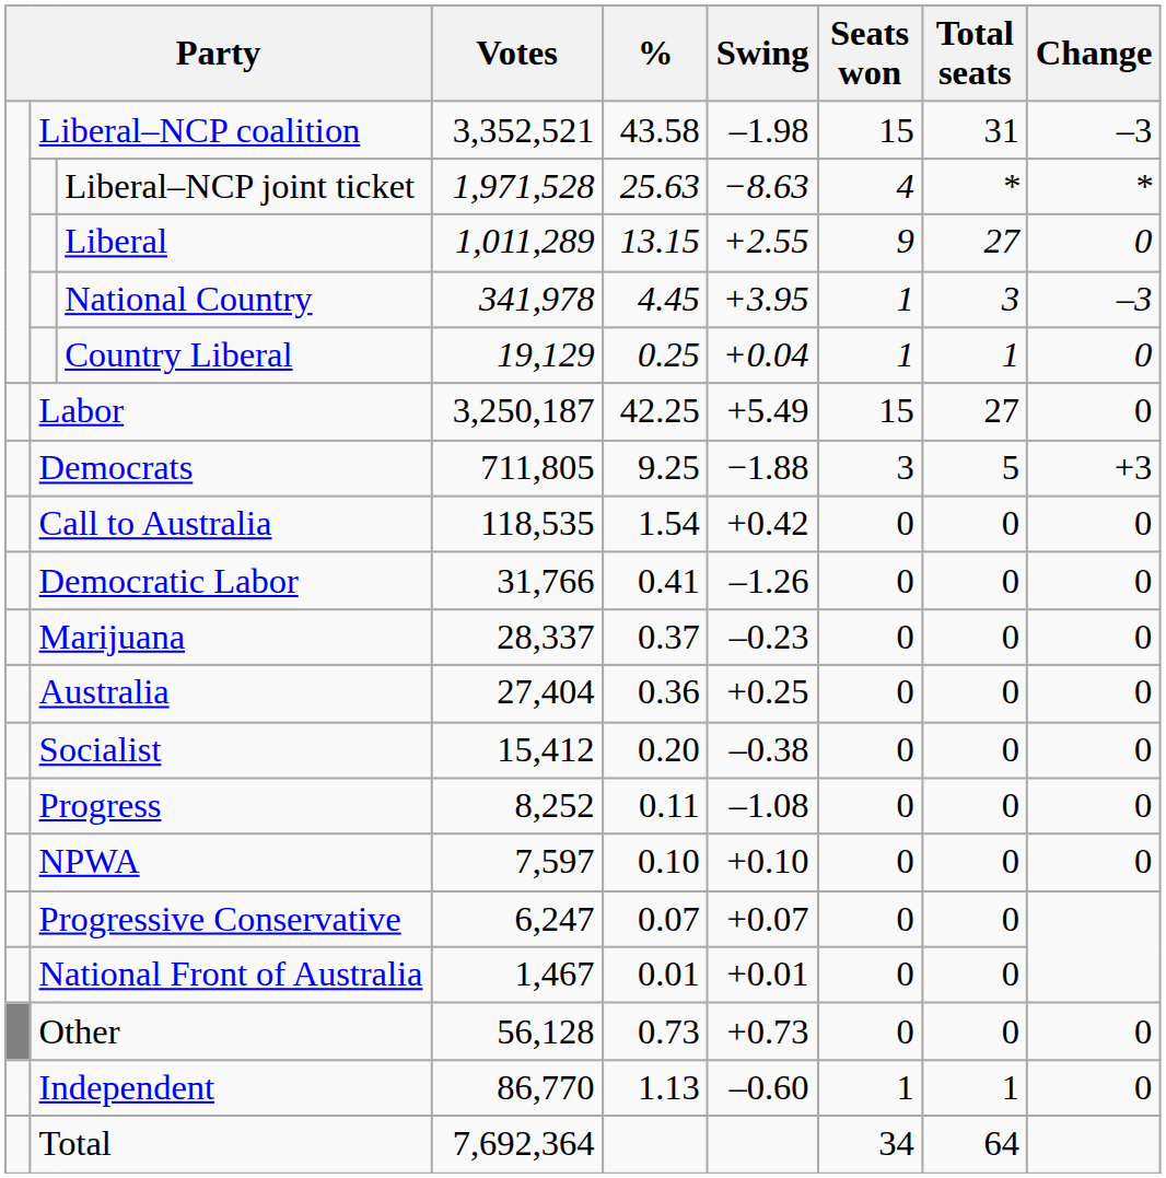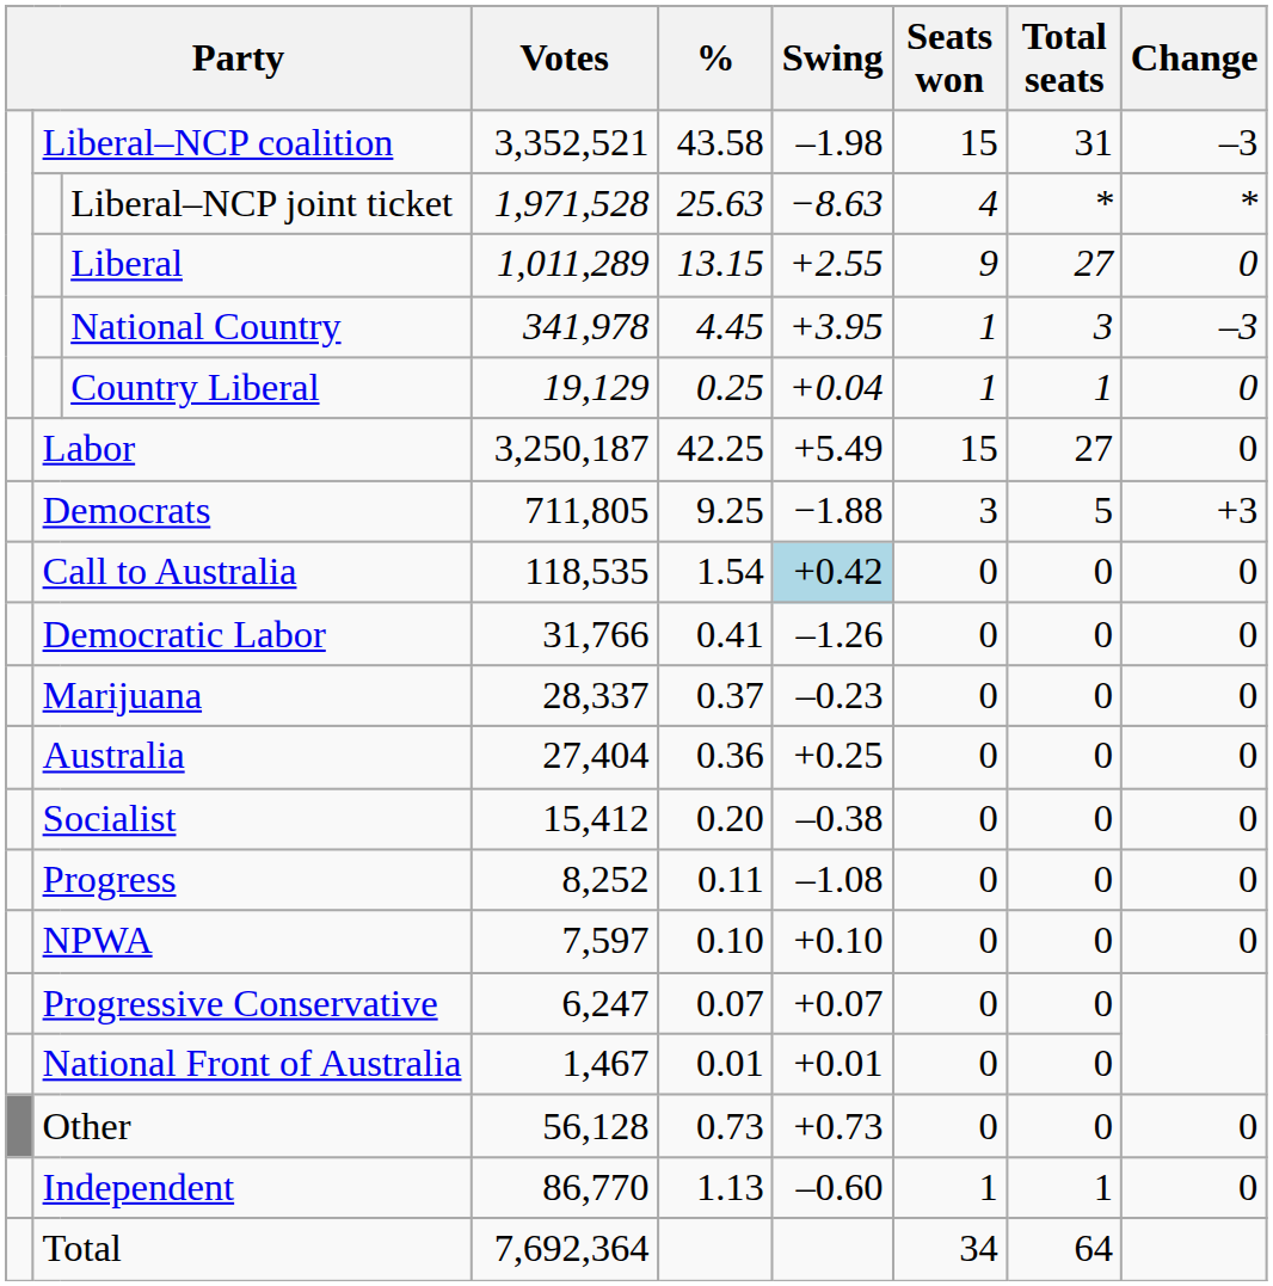Call to Australia | Swing: no background -> lightblue background
